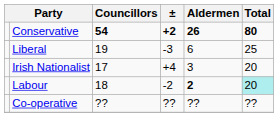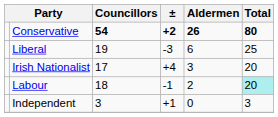Labour | ±: -2 -> -1
Labour | Aldermen: bold -> normal
+ row: Independent | 3 | +1 | 0 | 3
- row: Co-operative | ?? | ?? | ?? | ??
